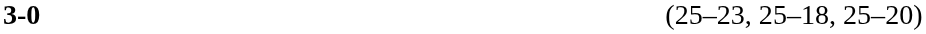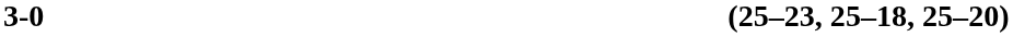row 1 | column 2: normal -> bold
